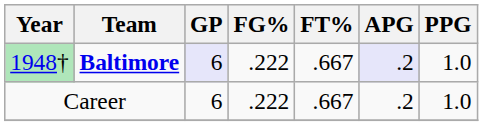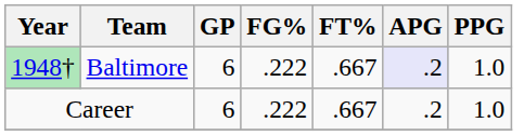1948† | Team: bold -> normal
1948† | GP: lavender background -> no background
